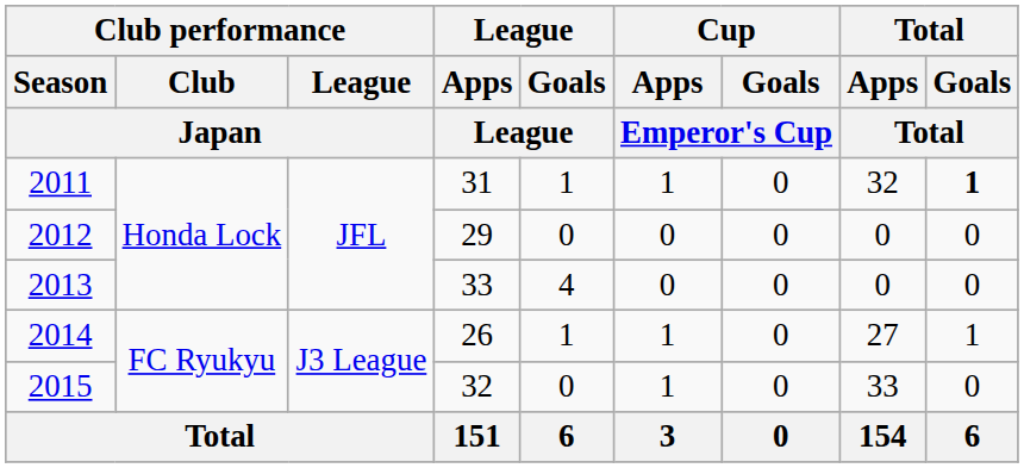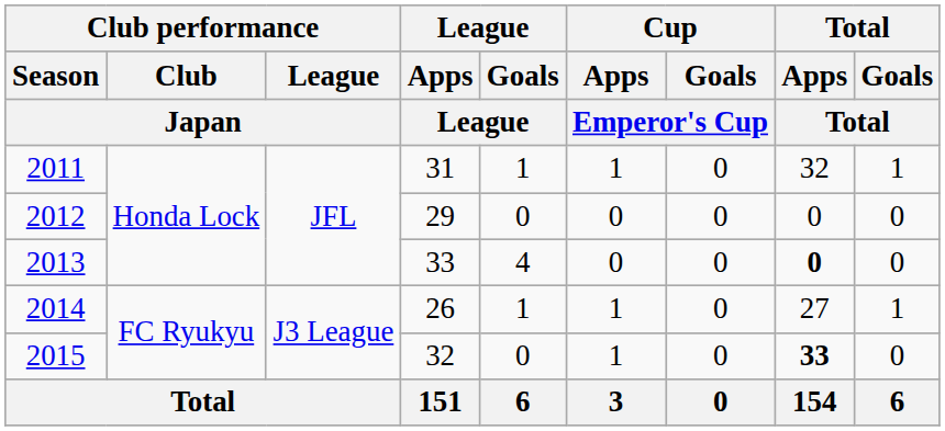2011 | Total / Goals / Total: bold -> normal
2013 | Total / Apps / Total: normal -> bold
2015 | Total / Apps / Total: normal -> bold
